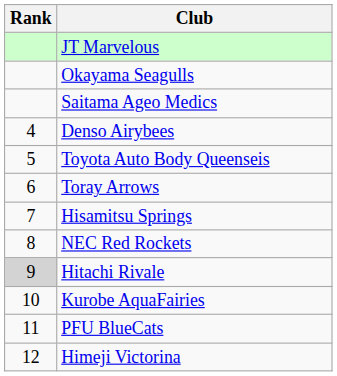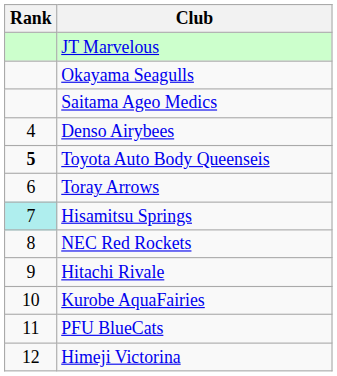Toyota Auto Body Queenseis | Rank: normal -> bold
Hisamitsu Springs | Rank: no background -> paleturquoise background
Hitachi Rivale | Rank: lightgrey background -> no background
